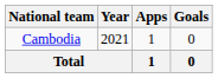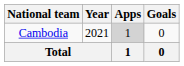Cambodia | Apps: no background -> lightgrey background
